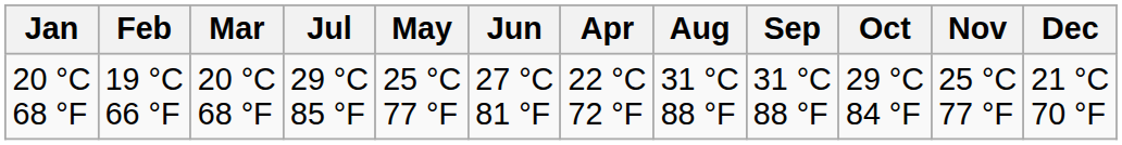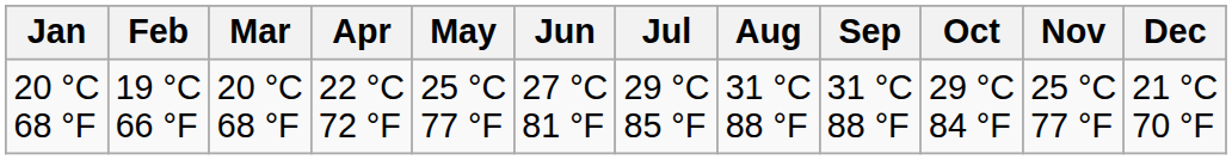columns swapped: Apr <-> Jul
